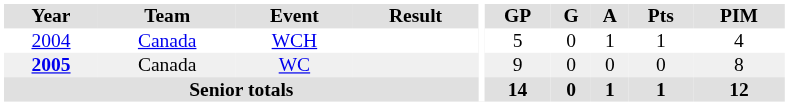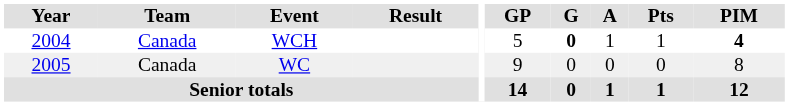WCH | G: normal -> bold
WCH | PIM: normal -> bold
WC | Year: bold -> normal
